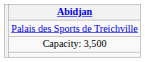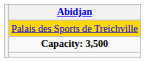Palais des Sports de Treichville | Abidjan: no background -> gold background
Capacity: 3,500 | Abidjan: normal -> bold
